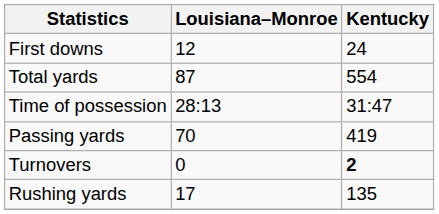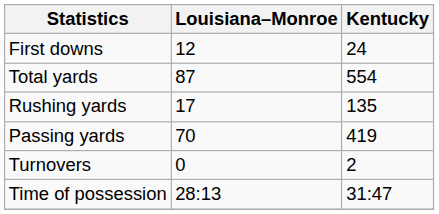rows swapped: Rushing yards <-> Time of possession
Turnovers | Kentucky: bold -> normal
